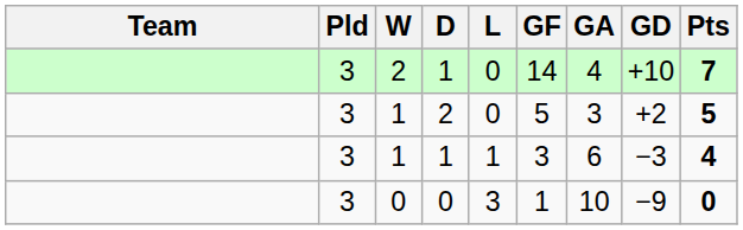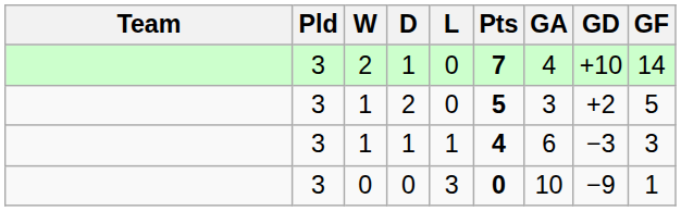columns swapped: GF <-> Pts
